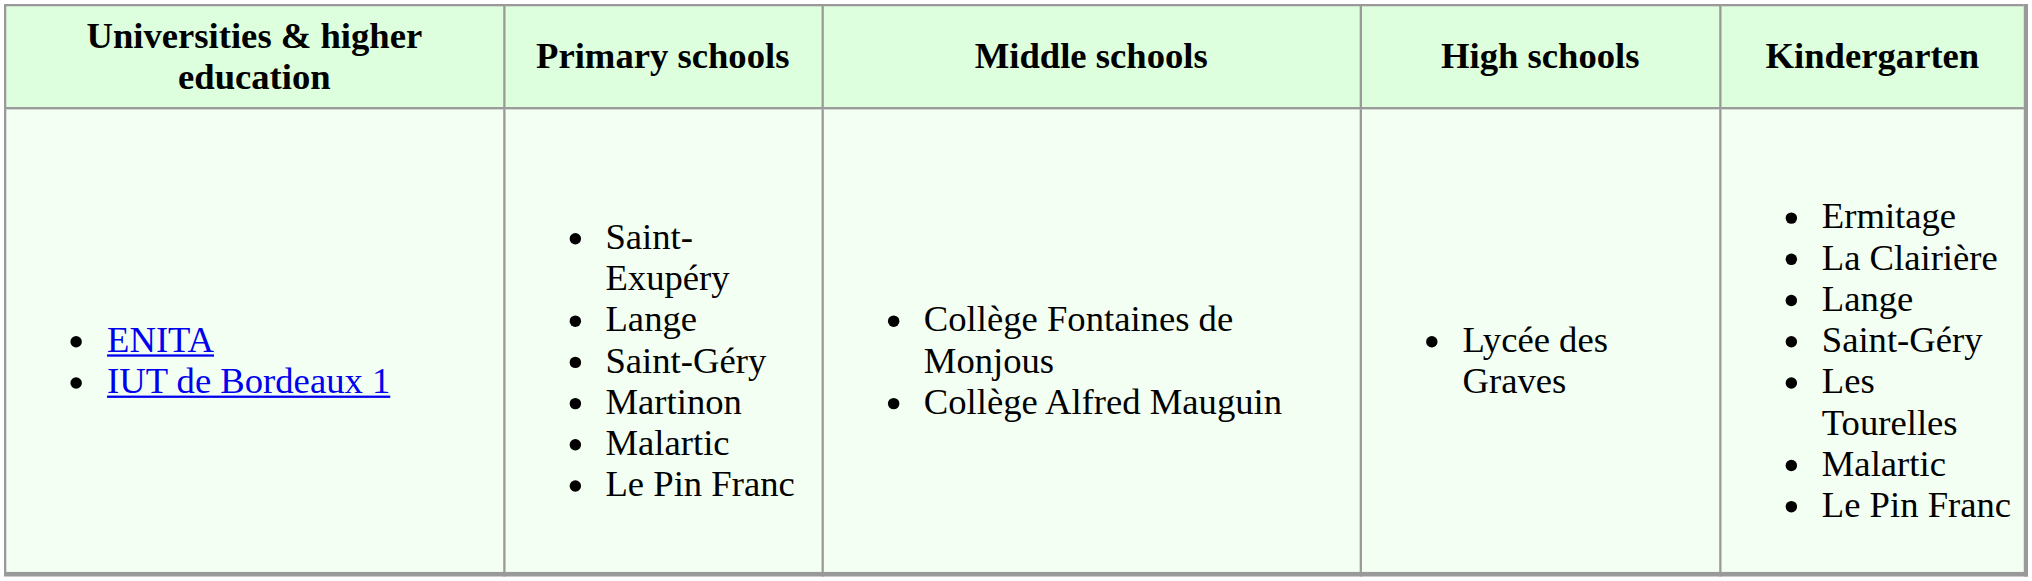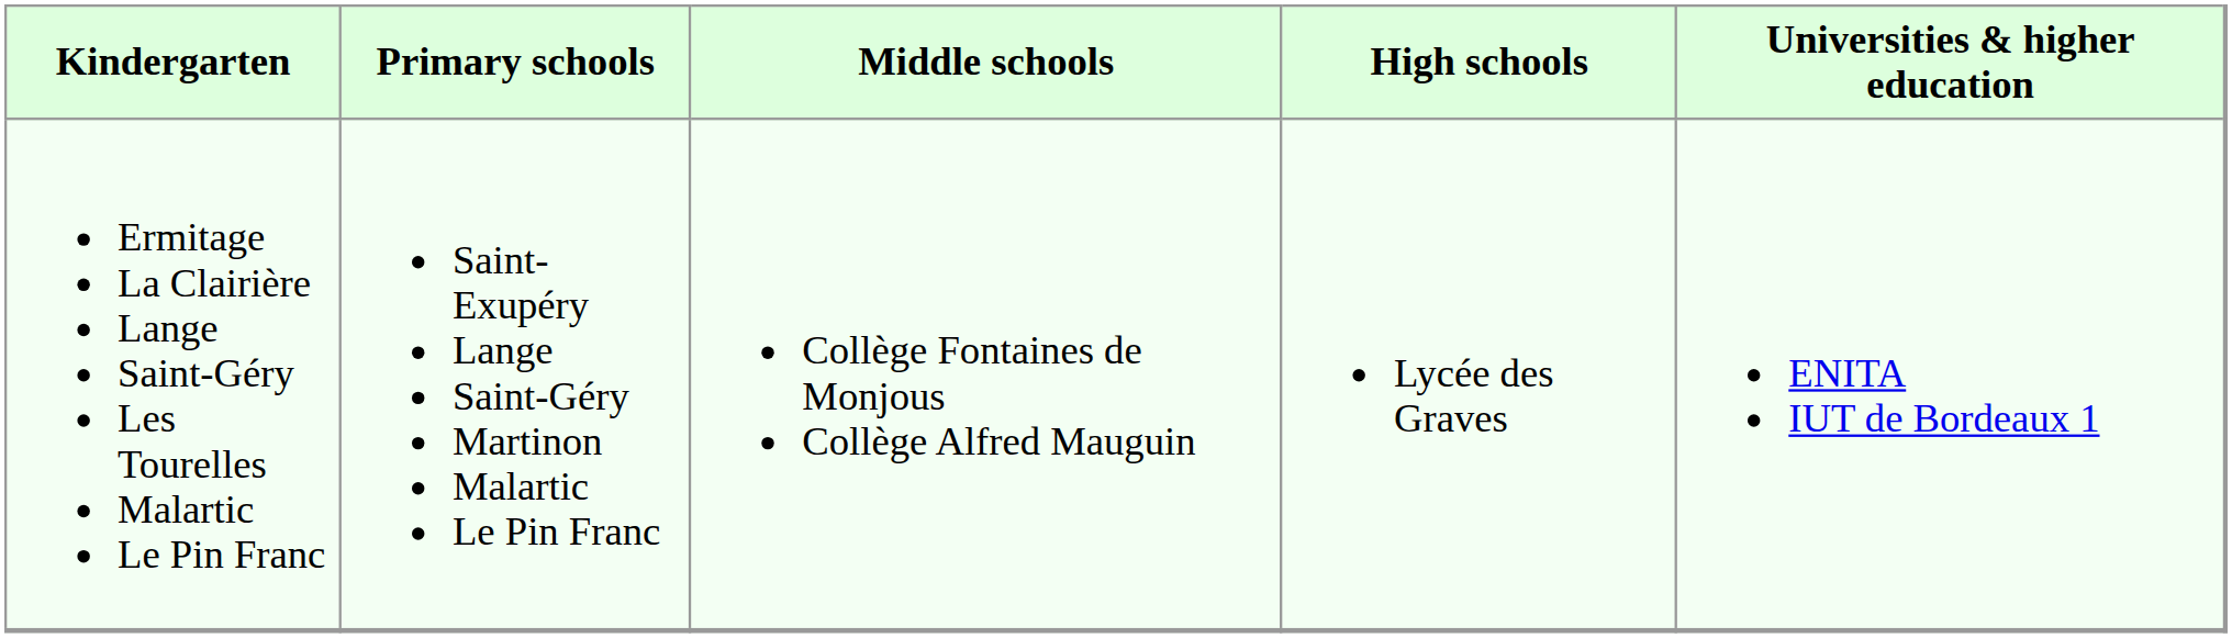columns swapped: Kindergarten <-> Universities & higher education
